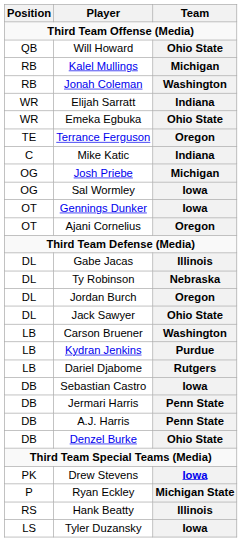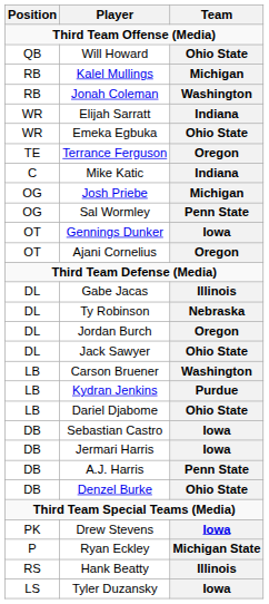Sal Wormley | Team: Iowa -> Penn State
Dariel Djabome | Team: Rutgers -> Ohio State
Jermari Harris | Team: Penn State -> Iowa
